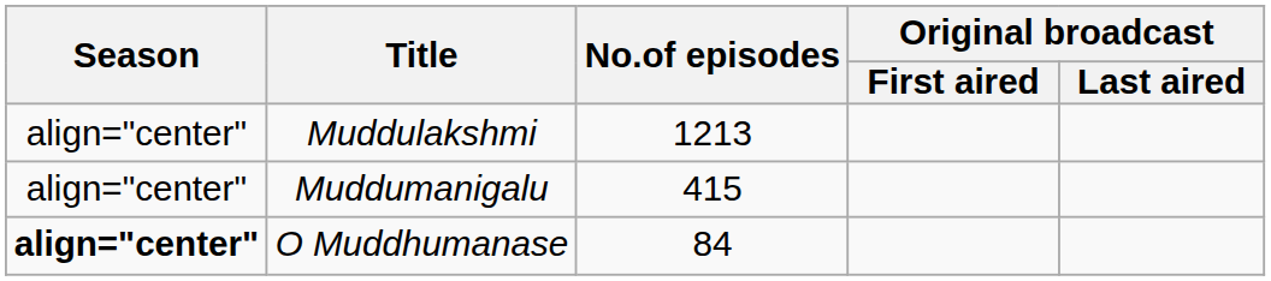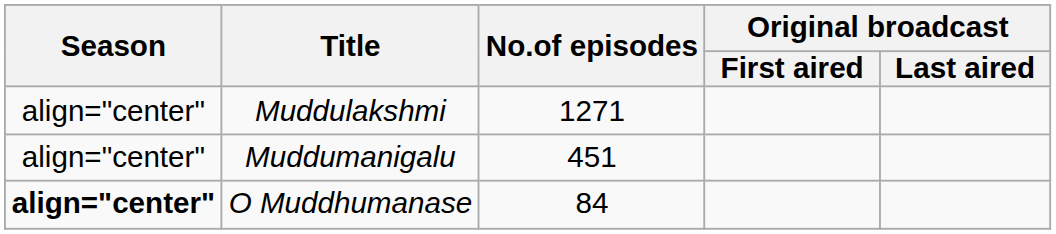Muddulakshmi | No.of episodes: 1213 -> 1271
Muddumanigalu | No.of episodes: 415 -> 451
